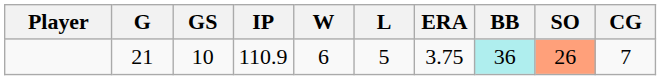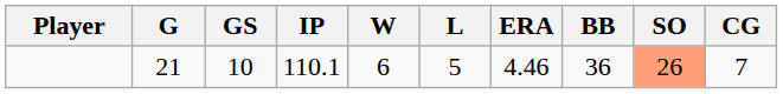row 2 | IP: 110.9 -> 110.1
row 2 | ERA: 3.75 -> 4.46
row 2 | BB: paleturquoise background -> no background
